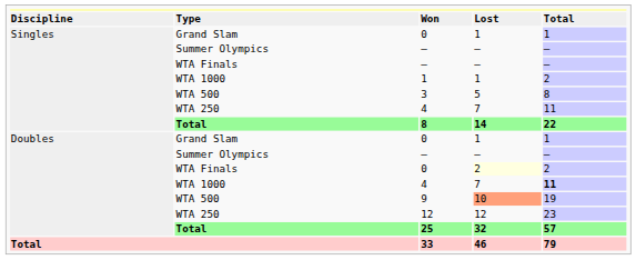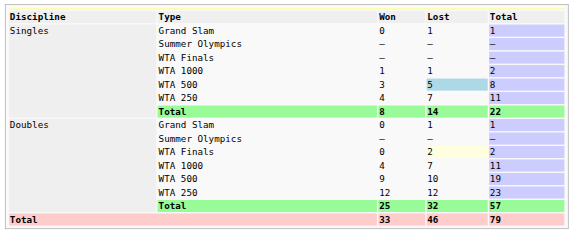3 | column 4: no background -> lightblue background
WTA 1000 / 4 | column 5: bold -> normal
9 | column 4: lightsalmon background -> no background
